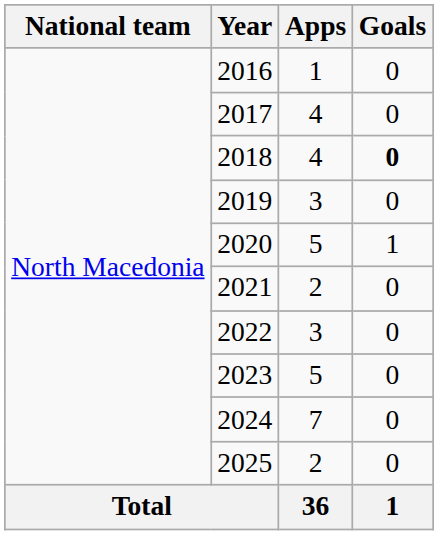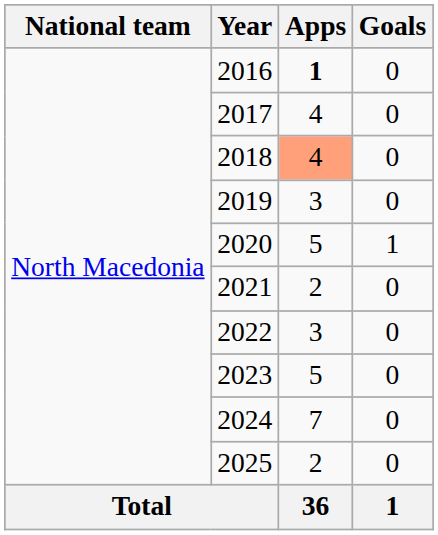2016 | Apps: normal -> bold
2018 | Apps: no background -> lightsalmon background
2018 | Goals: bold -> normal
